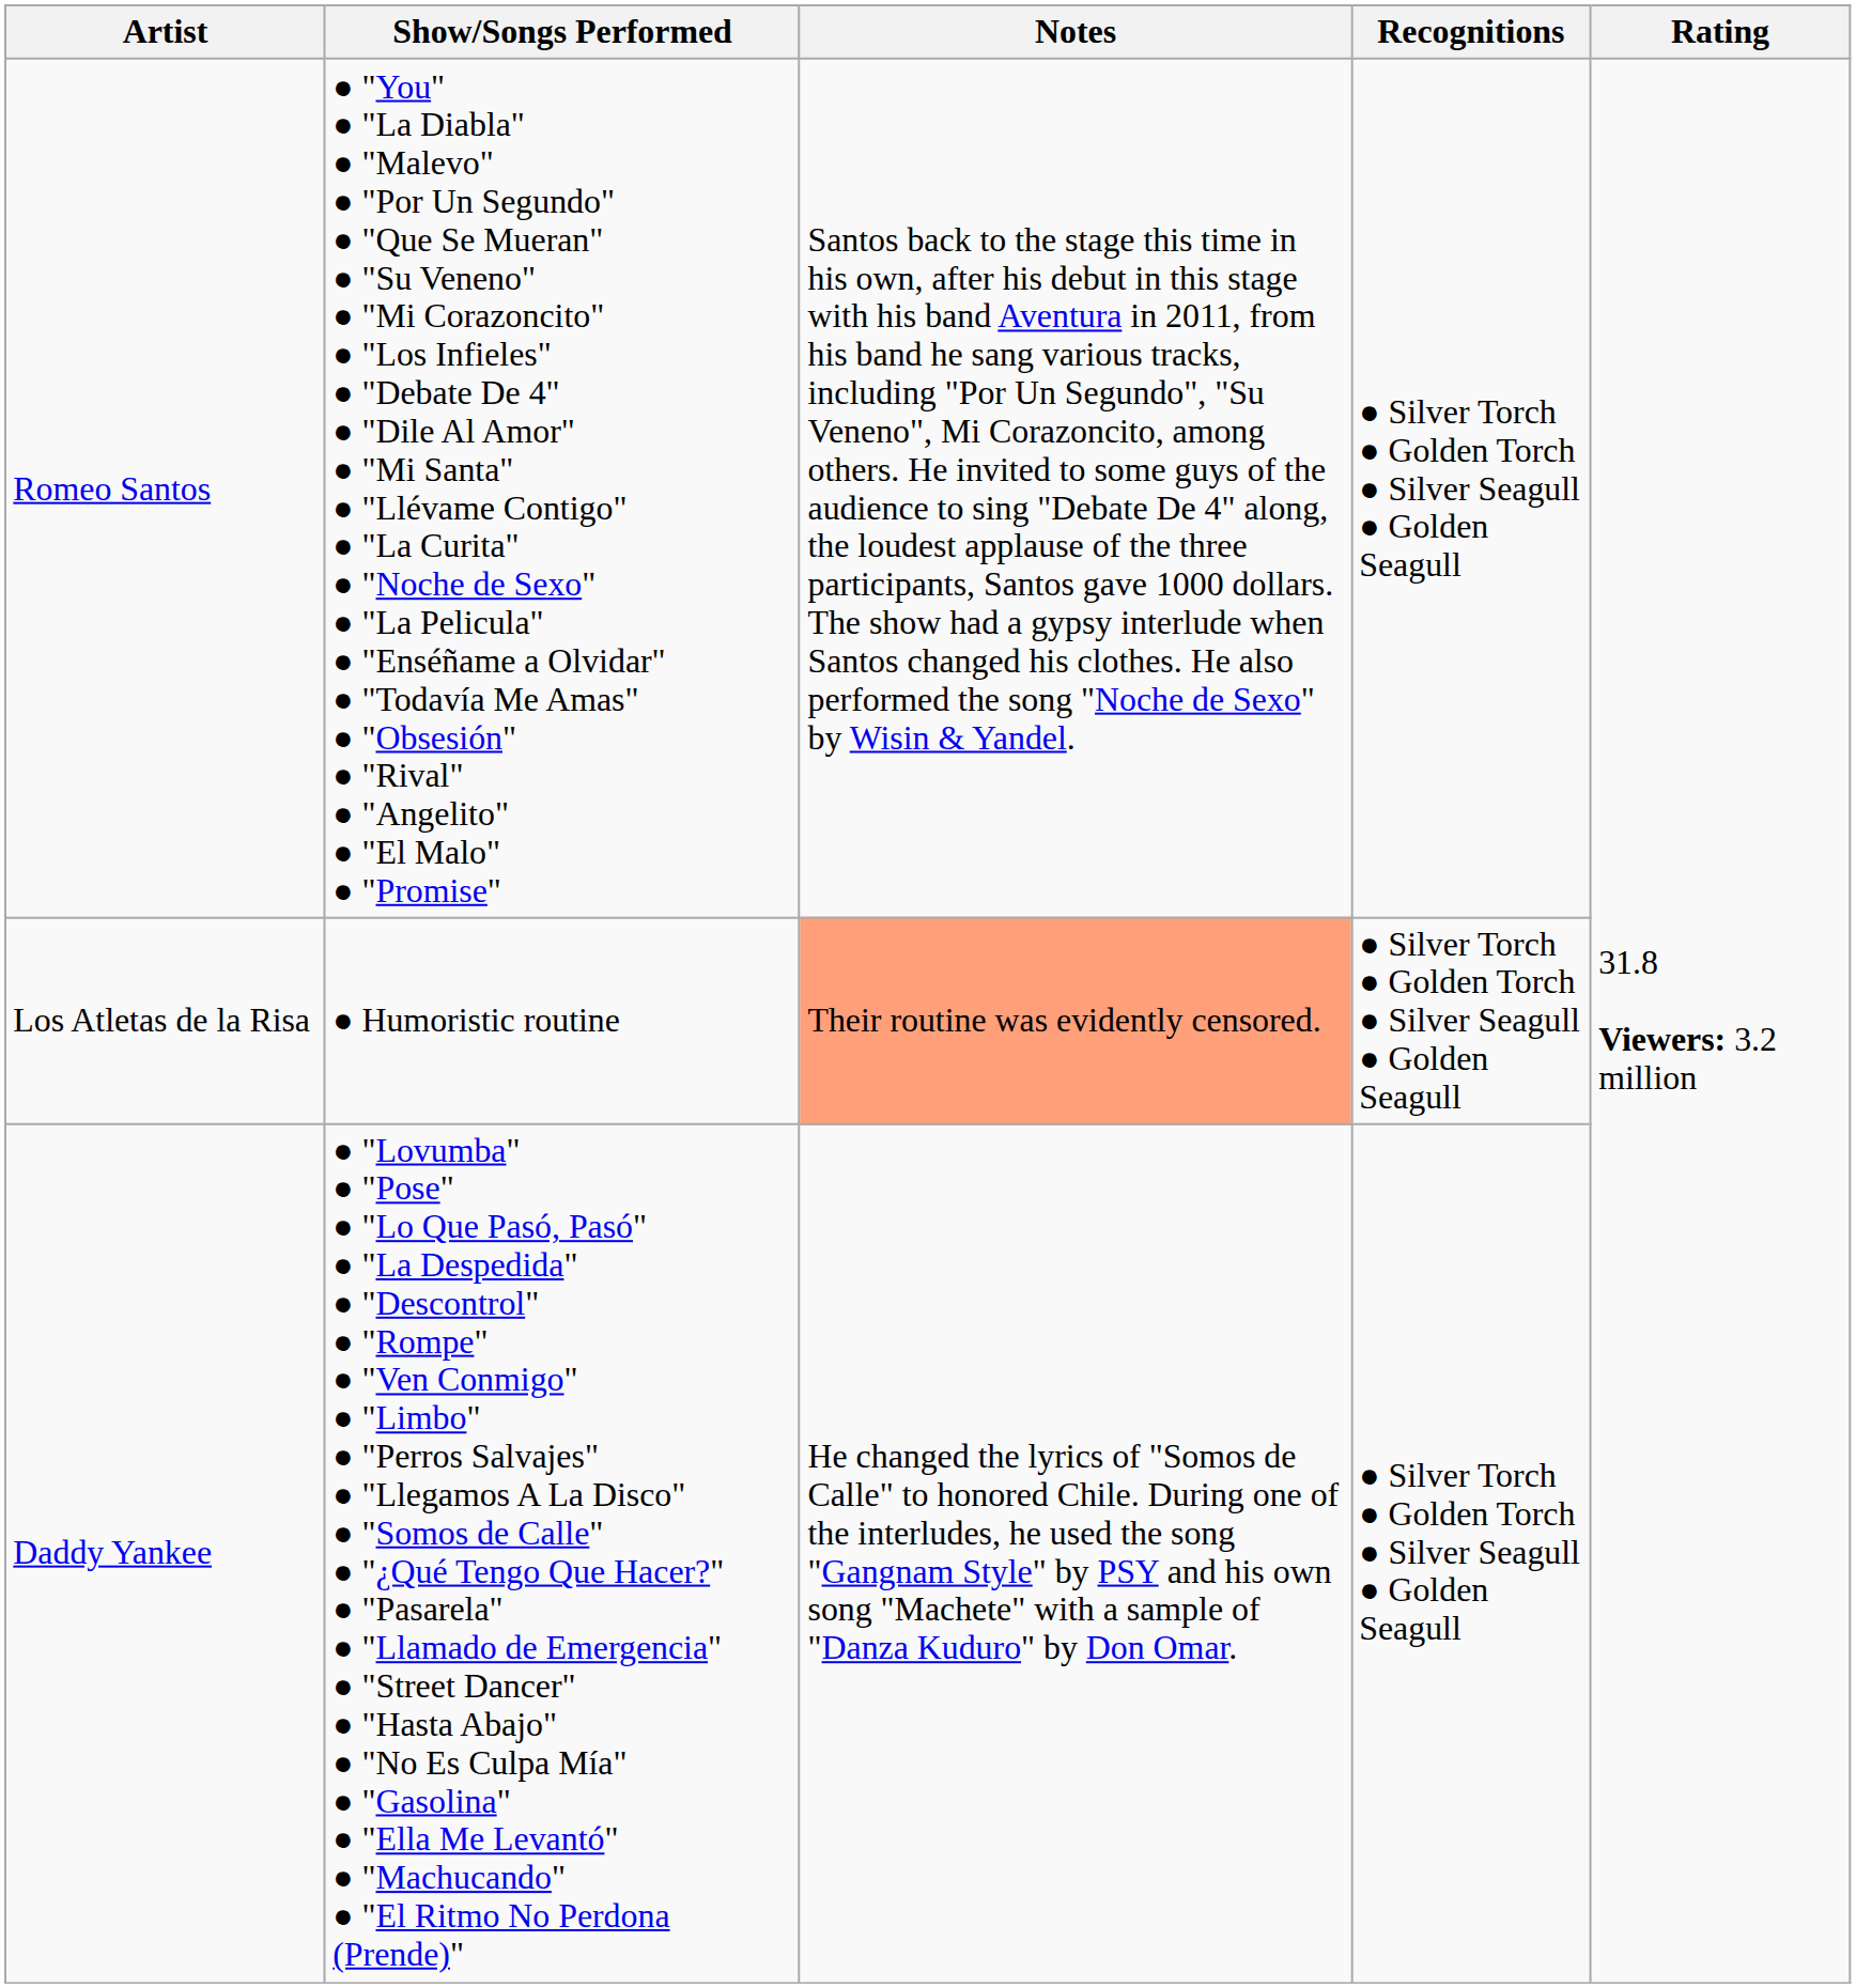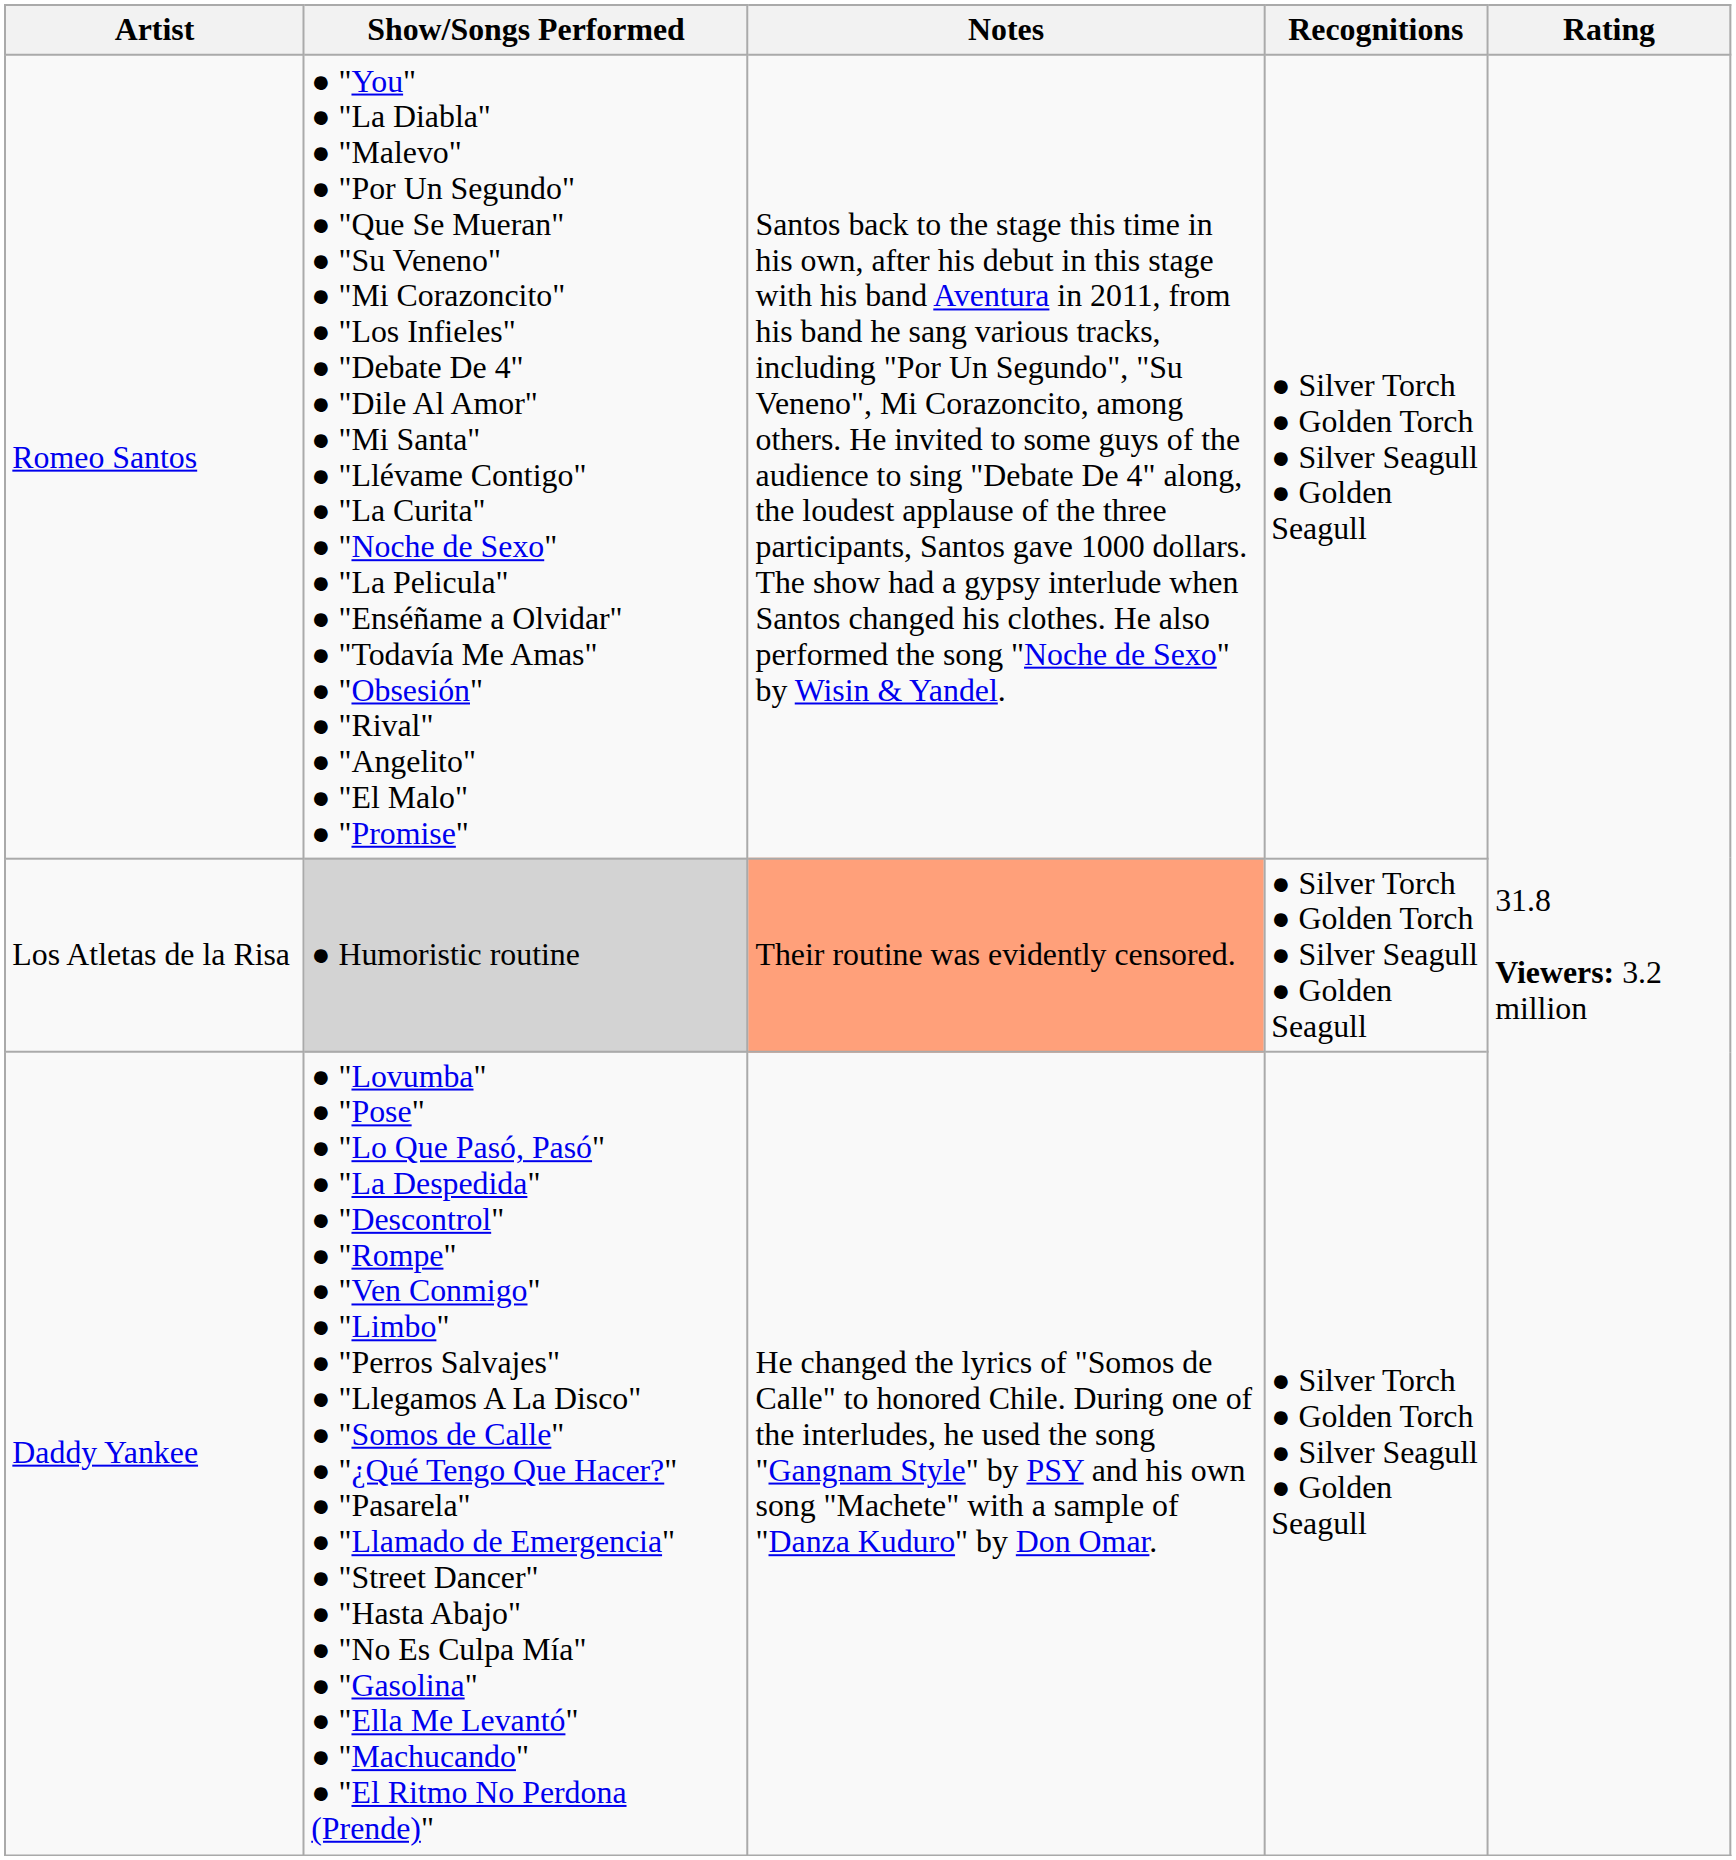Los Atletas de la Risa | Show/Songs Performed: no background -> lightgrey background
